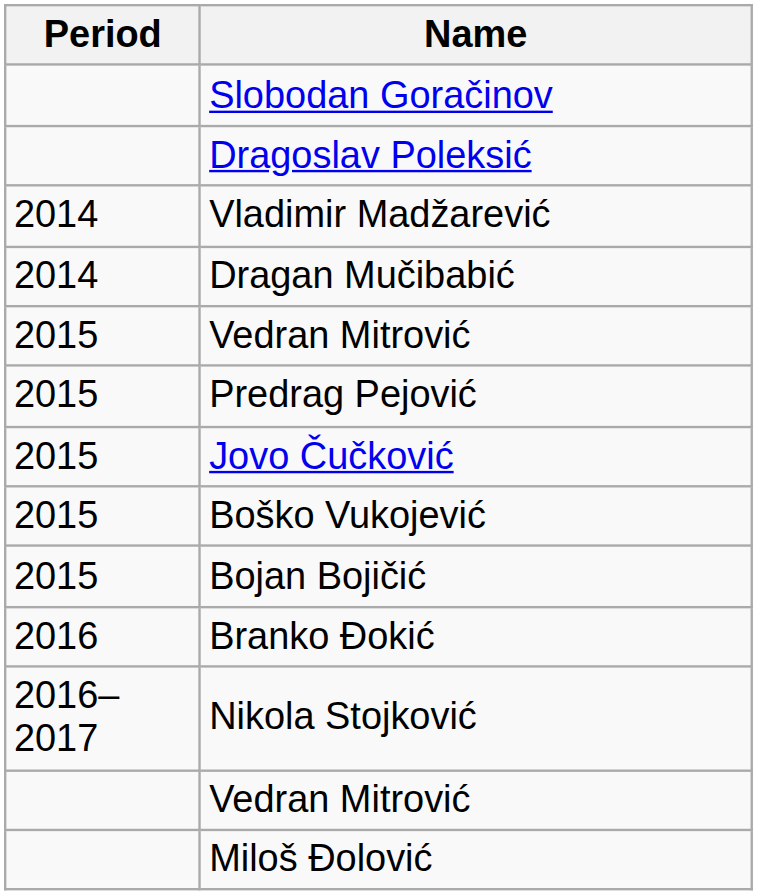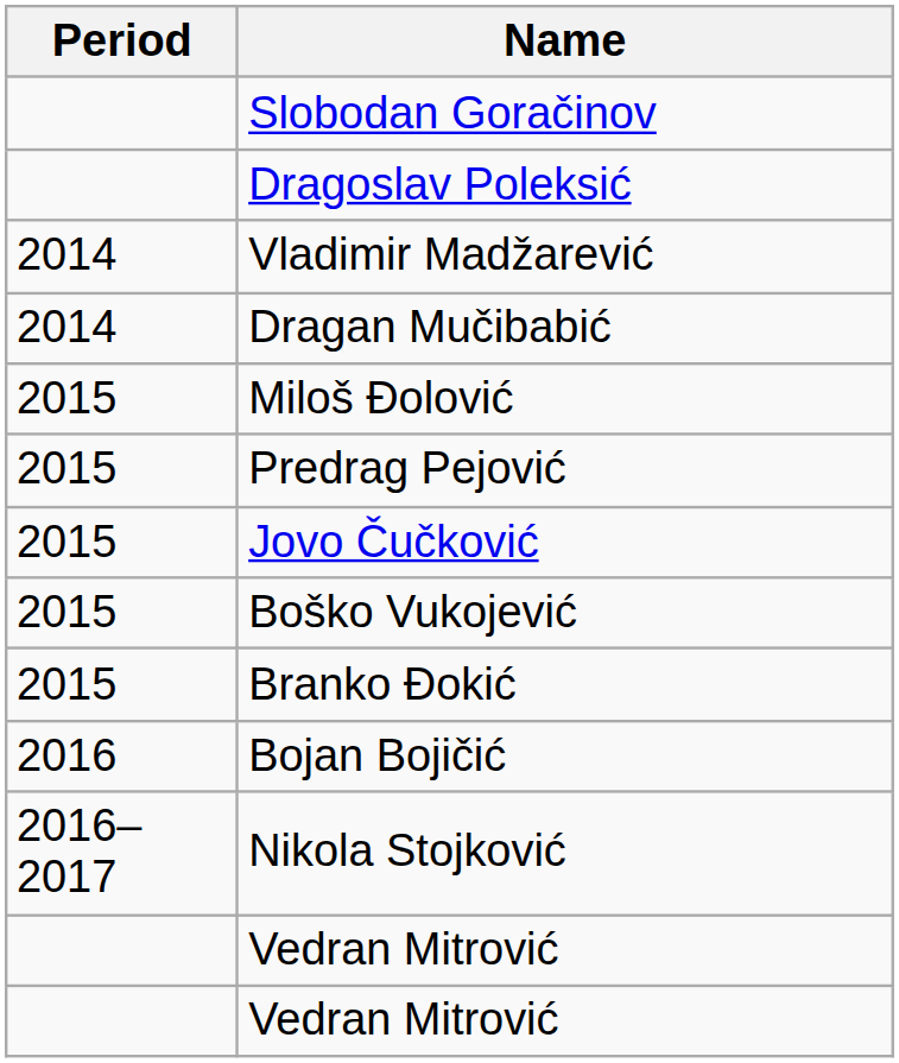row 6 | Name: Vedran Mitrović -> Miloš Đolović
row 10 | Name: Bojan Bojičić -> Branko Đokić
row 11 | Name: Branko Đokić -> Bojan Bojičić
row 14 | Name: Miloš Đolović -> Vedran Mitrović
